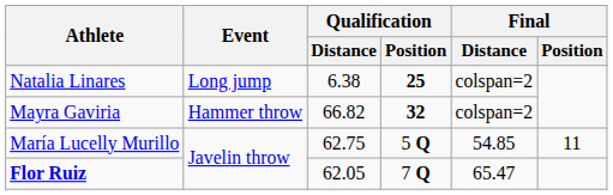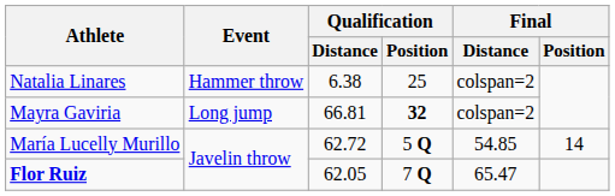Natalia Linares | Event: Long jump -> Hammer throw
Natalia Linares | Qualification / Position: bold -> normal
Mayra Gaviria | Event: Hammer throw -> Long jump
Mayra Gaviria | Qualification / Distance: 66.82 -> 66.81
María Lucelly Murillo | Qualification / Distance: 62.75 -> 62.72
María Lucelly Murillo | Final / Position: 11 -> 14
